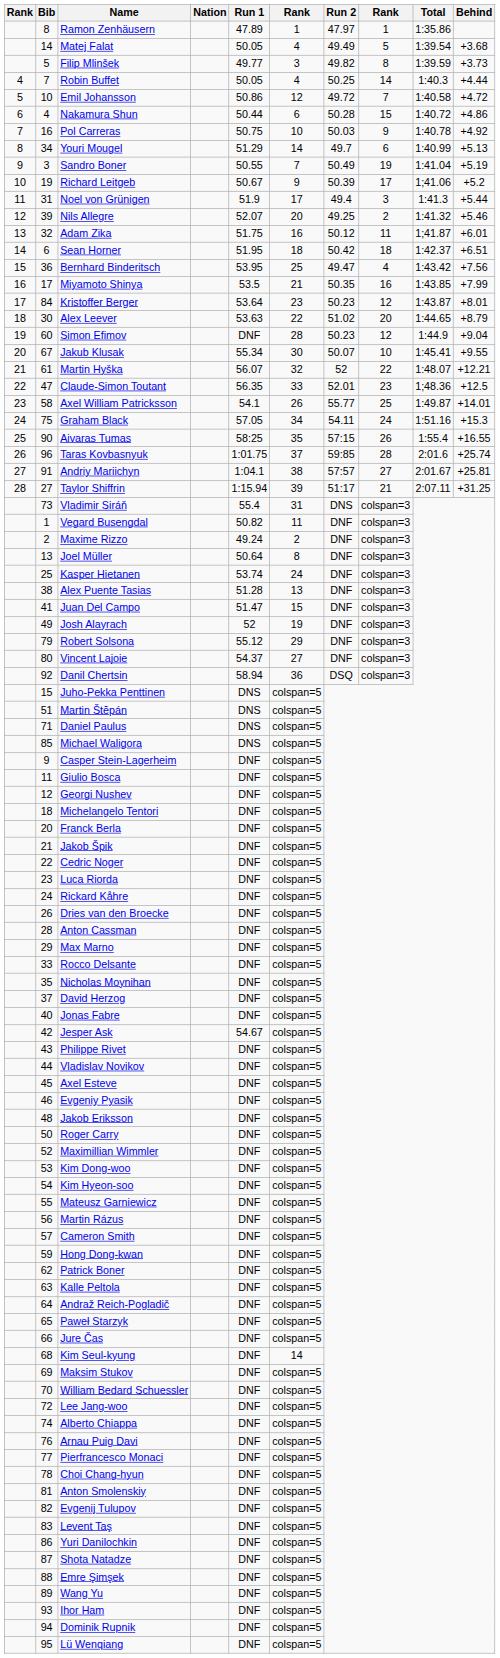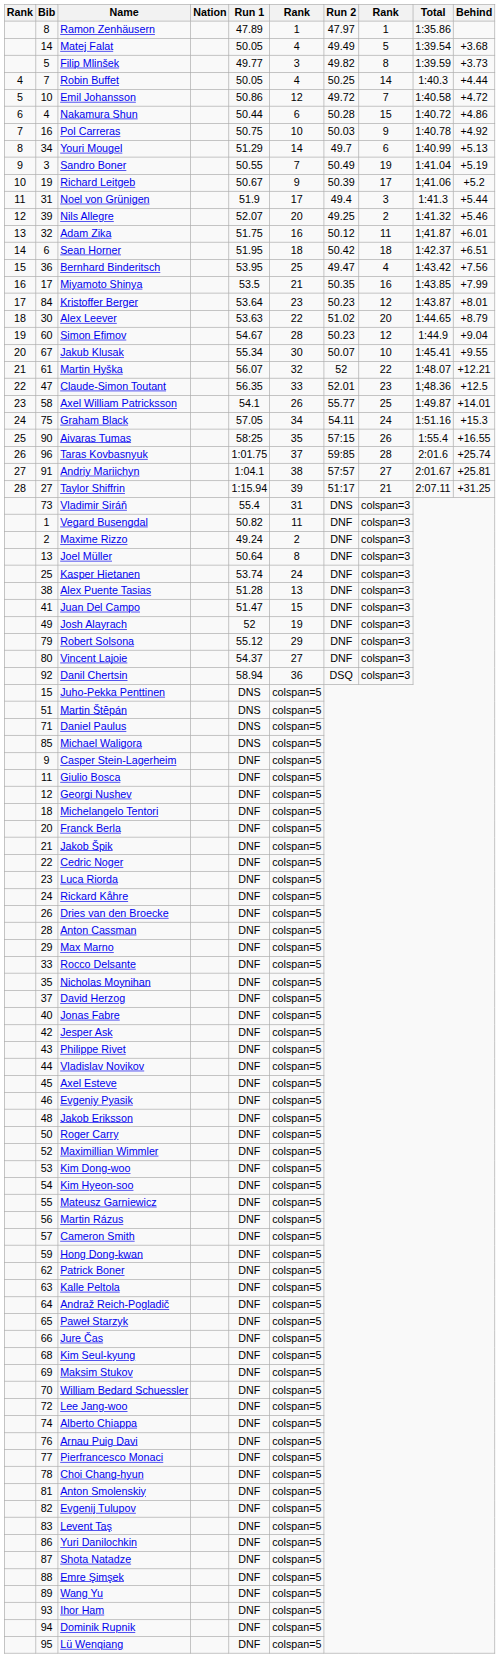Simon Efimov | Run 1: DNF -> 54.67
Jesper Ask | Run 1: 54.67 -> DNF
Kim Seul-kyung | column 6: 14 -> colspan=5
